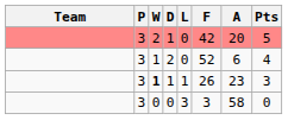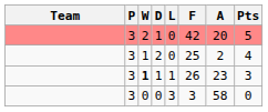row 3 | F: 52 -> 25
row 3 | A: 6 -> 2
